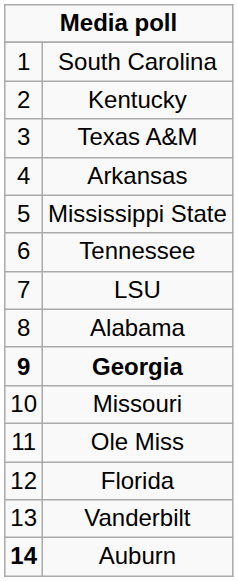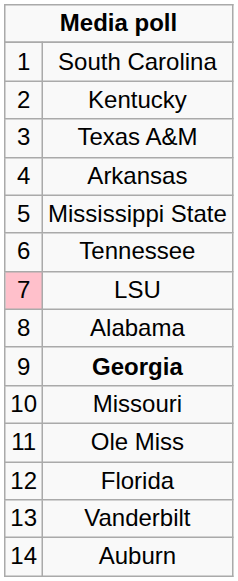LSU | column 1: no background -> pink background
Georgia | column 1: bold -> normal
Auburn | column 1: bold -> normal
